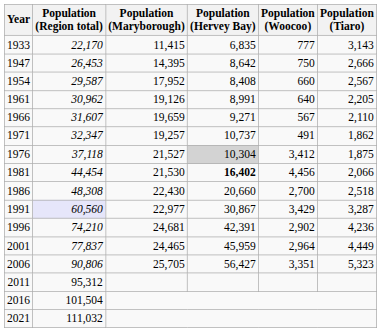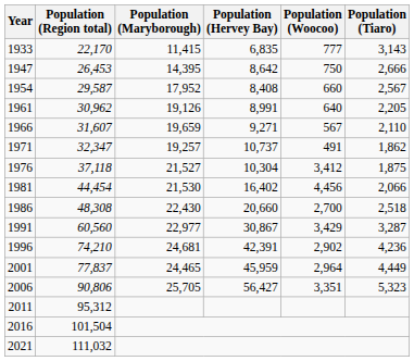1976 | Population (Hervey Bay): lightgrey background -> no background
1981 | Population (Hervey Bay): bold -> normal
1991 | Population (Region total): lavender background -> no background
